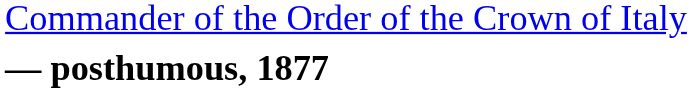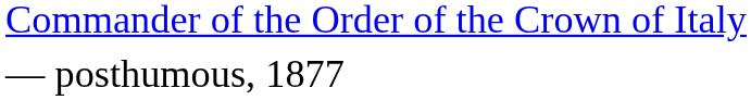— posthumous, 1877 | column 1: bold -> normal
